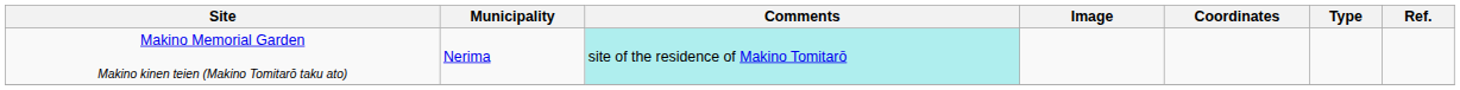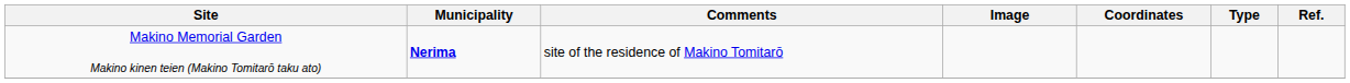row 2 | Municipality: normal -> bold
row 2 | Comments: paleturquoise background -> no background
